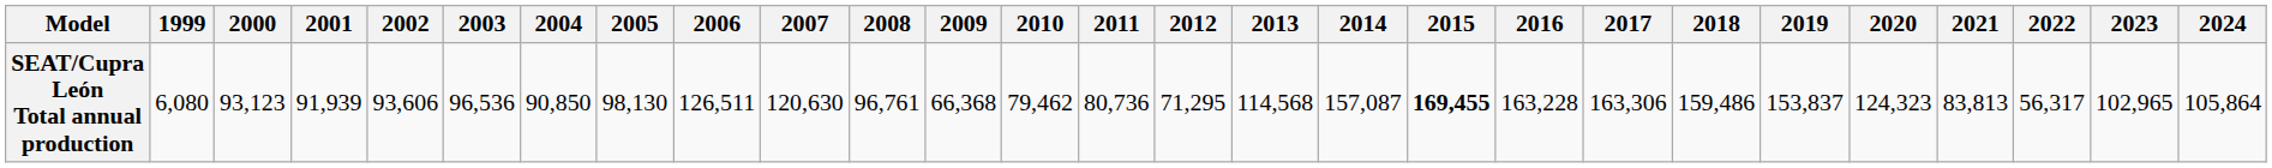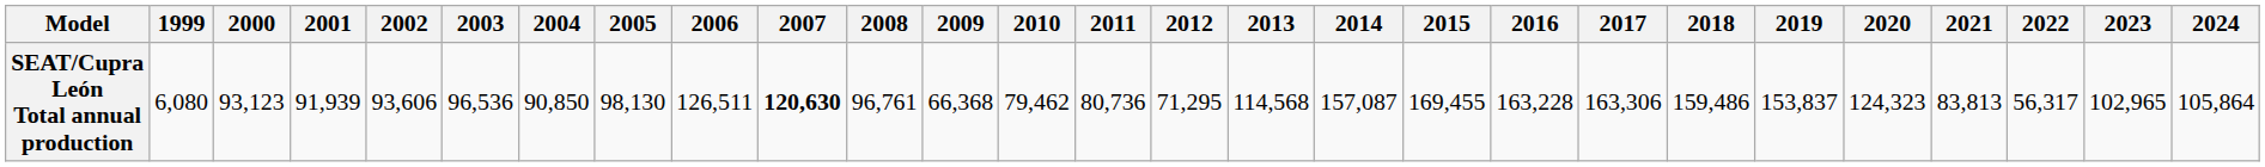row 2 | 2007: normal -> bold
row 2 | 2015: bold -> normal
